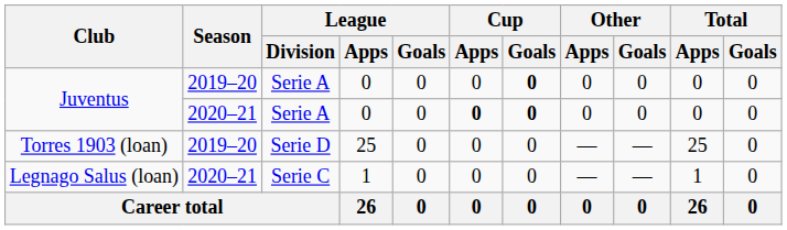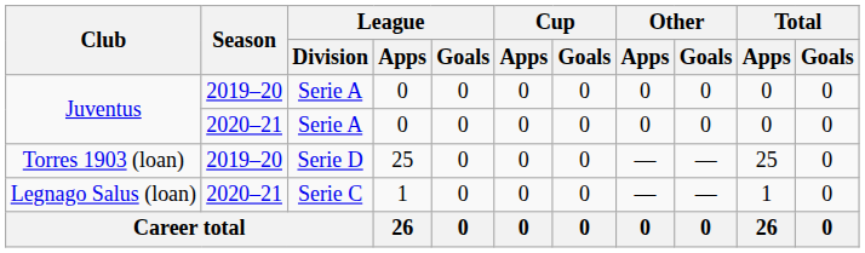Juventus / 2019–20 | Cup / Goals: bold -> normal
Juventus / 2020–21 | Cup / Apps: bold -> normal
Juventus / 2020–21 | Cup / Goals: bold -> normal
